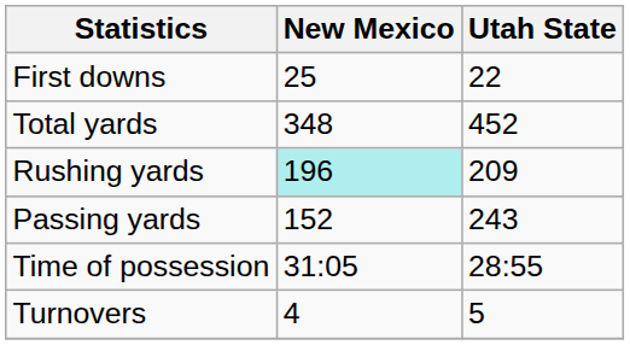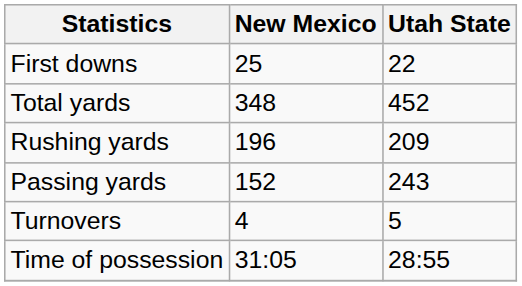Rushing yards | New Mexico: paleturquoise background -> no background
rows swapped: Turnovers <-> Time of possession
